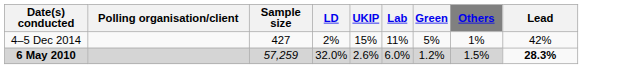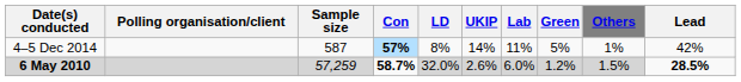+ column: Con | 57% | 58.7%
4–5 Dec 2014 | Sample size: 427 -> 587
4–5 Dec 2014 | LD: 2% -> 8%
4–5 Dec 2014 | UKIP: 15% -> 14%
6 May 2010 | Lead: 28.3% -> 28.5%
